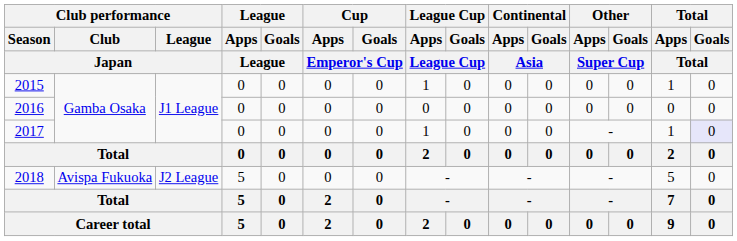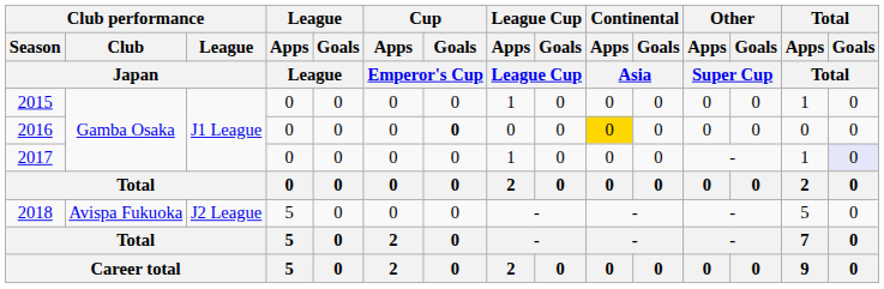2016 | Cup / Goals / Emperor's Cup: normal -> bold
2016 | Continental / Apps / Asia: no background -> gold background
